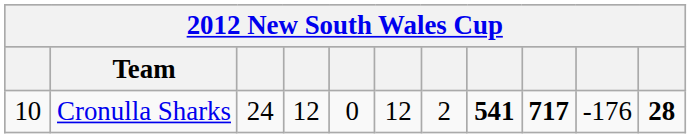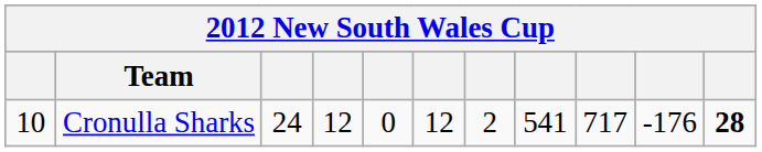Cronulla Sharks | column 8: bold -> normal
Cronulla Sharks | column 9: bold -> normal
